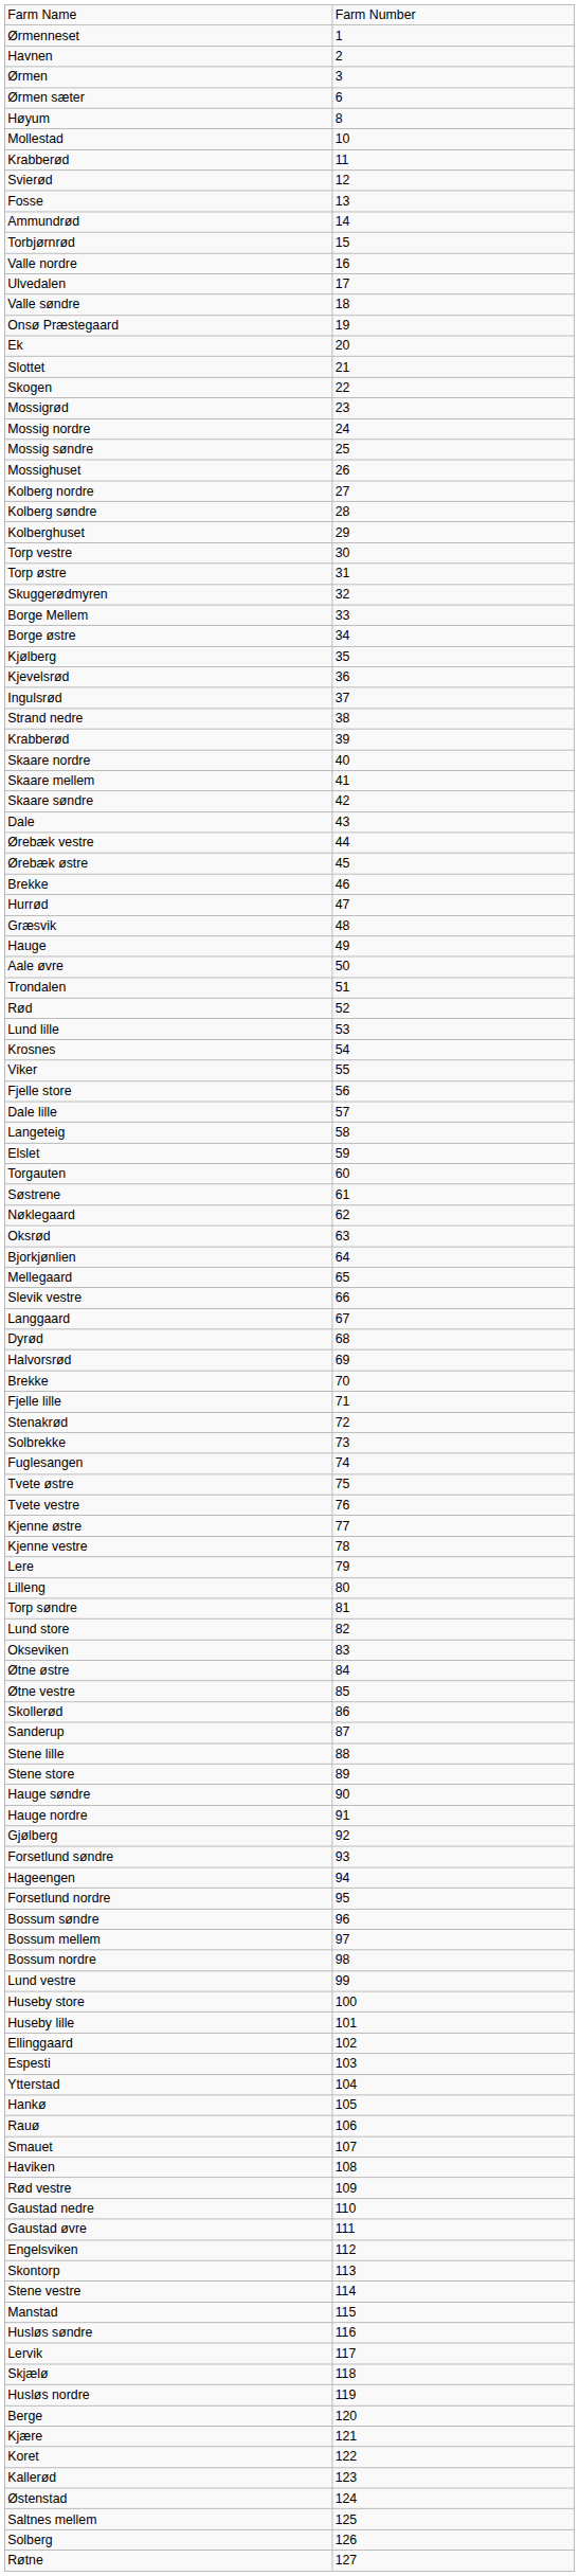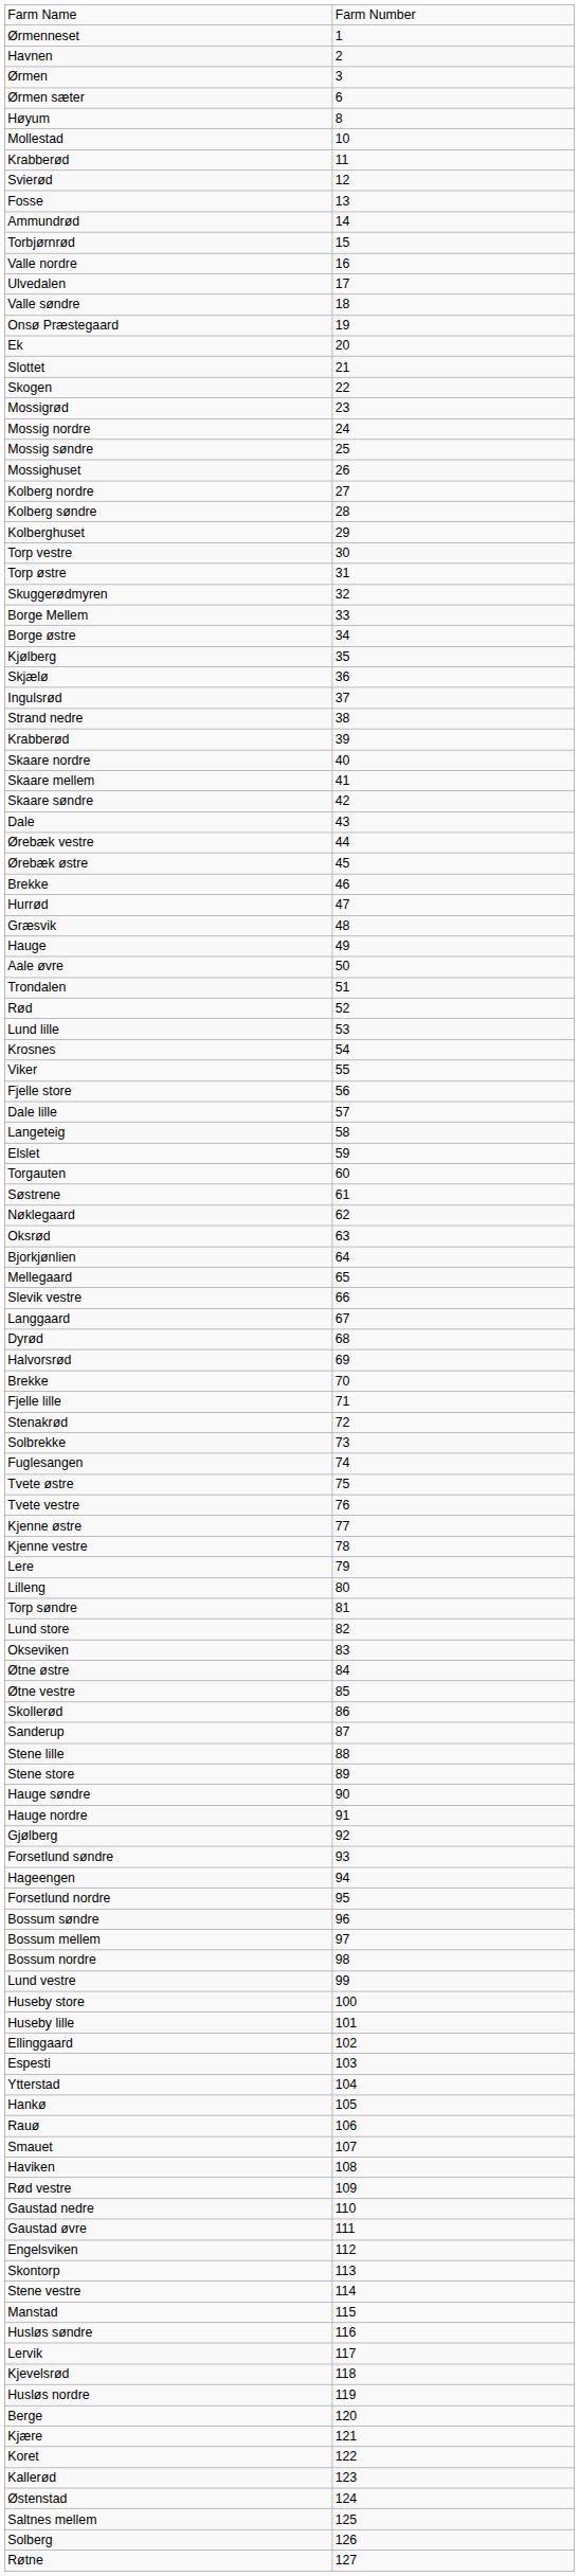row 33 | column 1: Kjevelsrød -> Skjælø
row 115 | column 1: Skjælø -> Kjevelsrød
